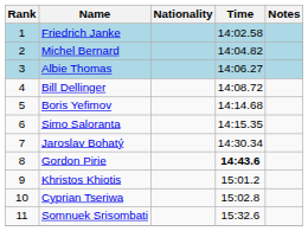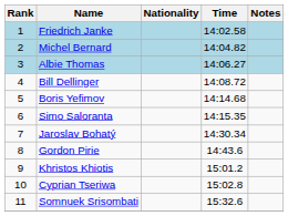Gordon Pirie | Time: bold -> normal
